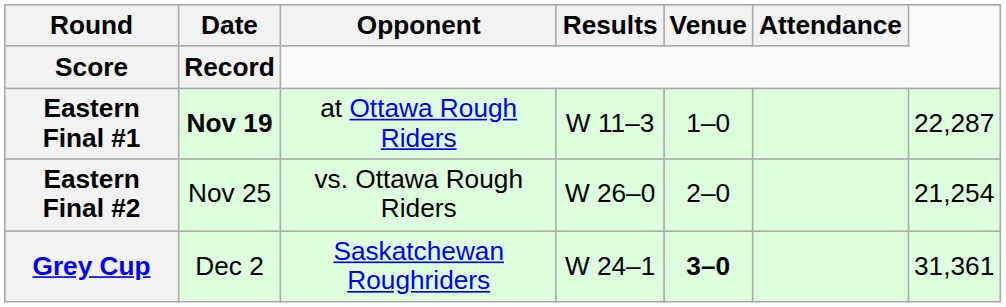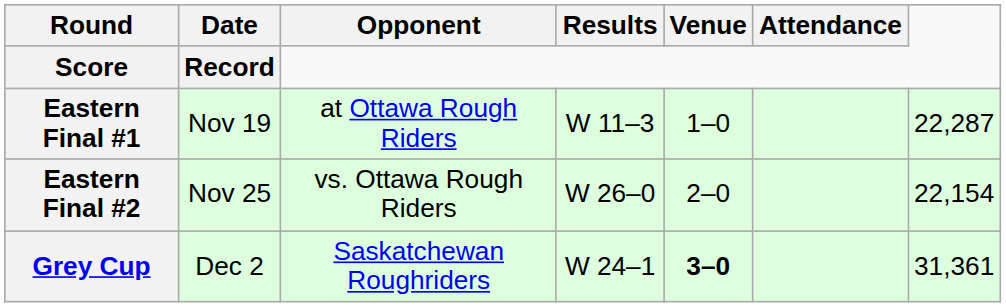Eastern Final #1 | Date / Record: bold -> normal
Eastern Final #2 | column 7: 21,254 -> 22,154
